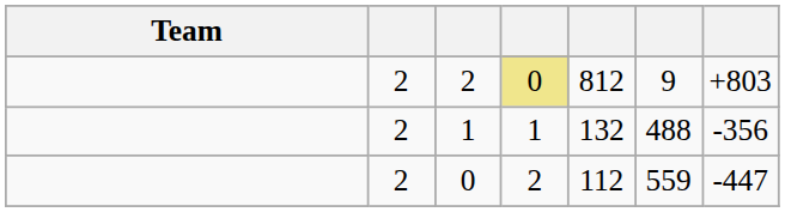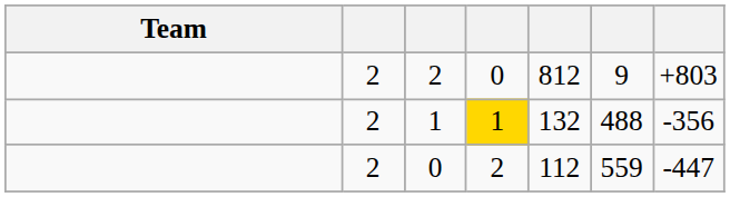row 2 | column 4: khaki background -> no background
row 3 | column 4: no background -> gold background
